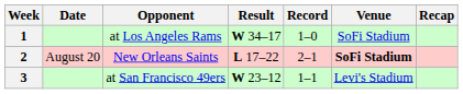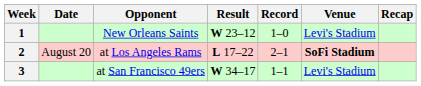1 | Opponent: at Los Angeles Rams -> New Orleans Saints
1 | Result: W 34–17 -> W 23–12
1 | Venue: SoFi Stadium -> Levi's Stadium
2 | Opponent: New Orleans Saints -> at Los Angeles Rams
3 | Result: W 23–12 -> W 34–17
